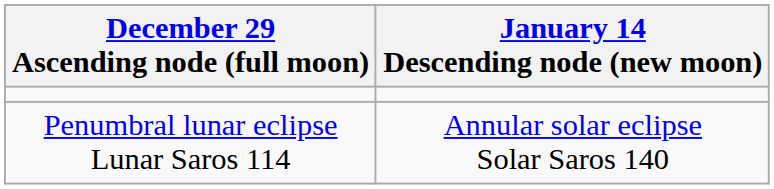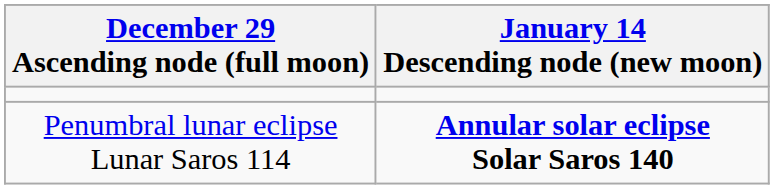Penumbral lunar eclipse Lunar Saros 114 | January 14 Descending node (new moon): normal -> bold
